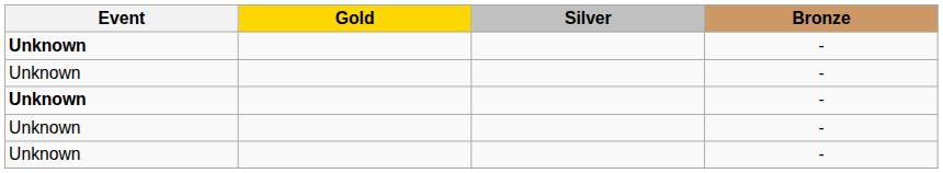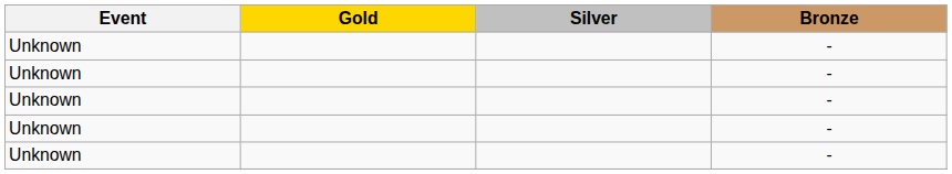row 2 | Event: bold -> normal
row 4 | Event: bold -> normal
